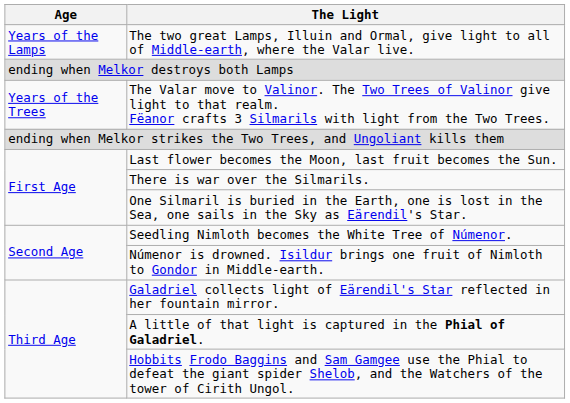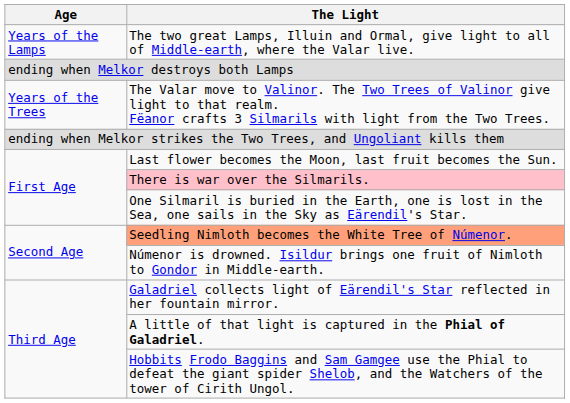There is war over the Silmarils. | The Light: no background -> pink background
Seedling Nimloth becomes the White Tree of Númenor. | The Light: no background -> lightsalmon background
